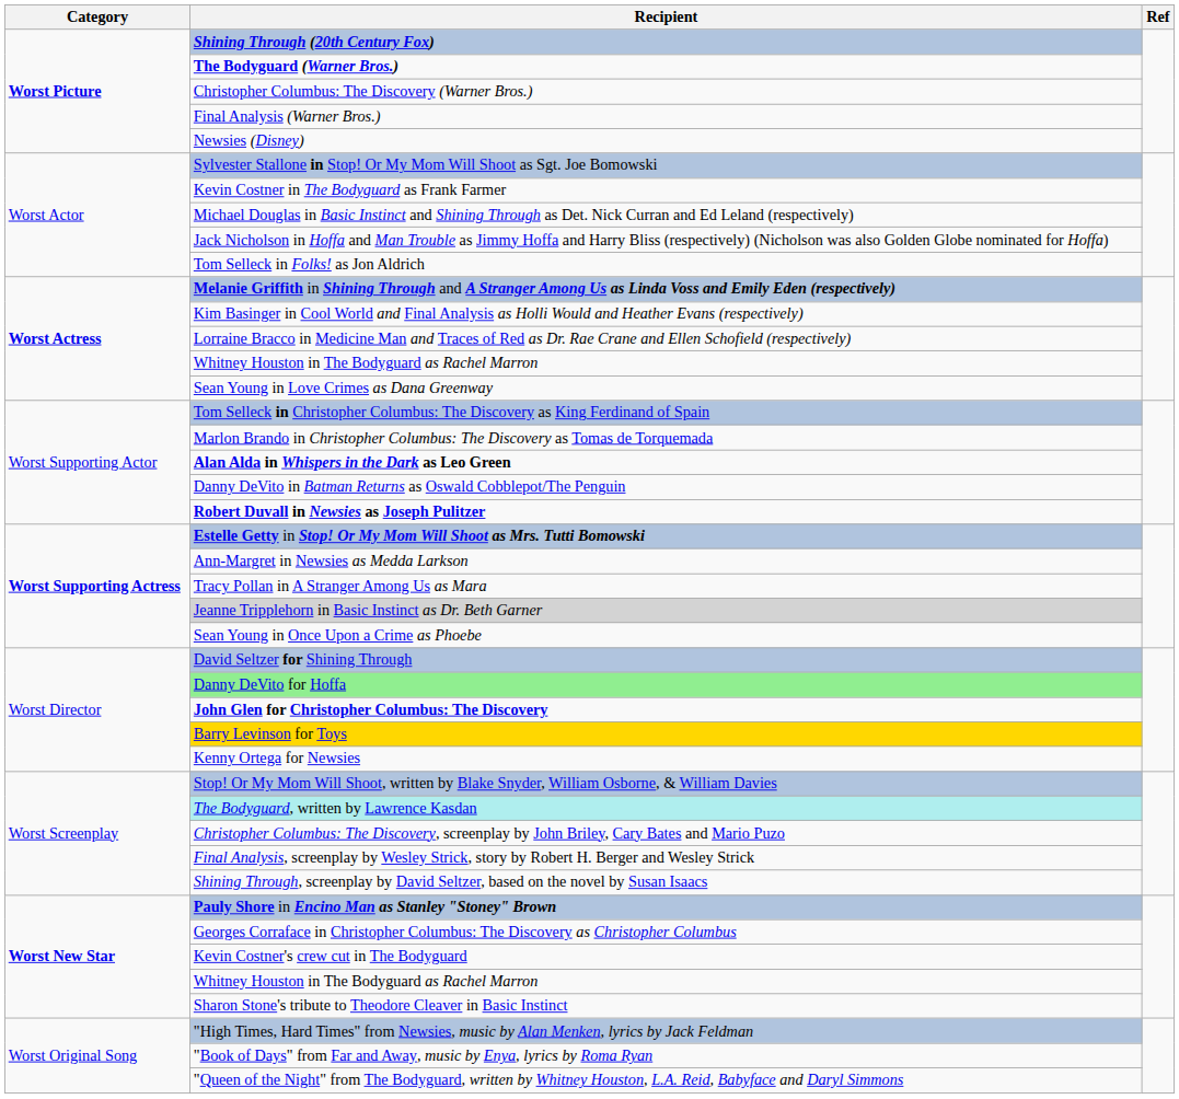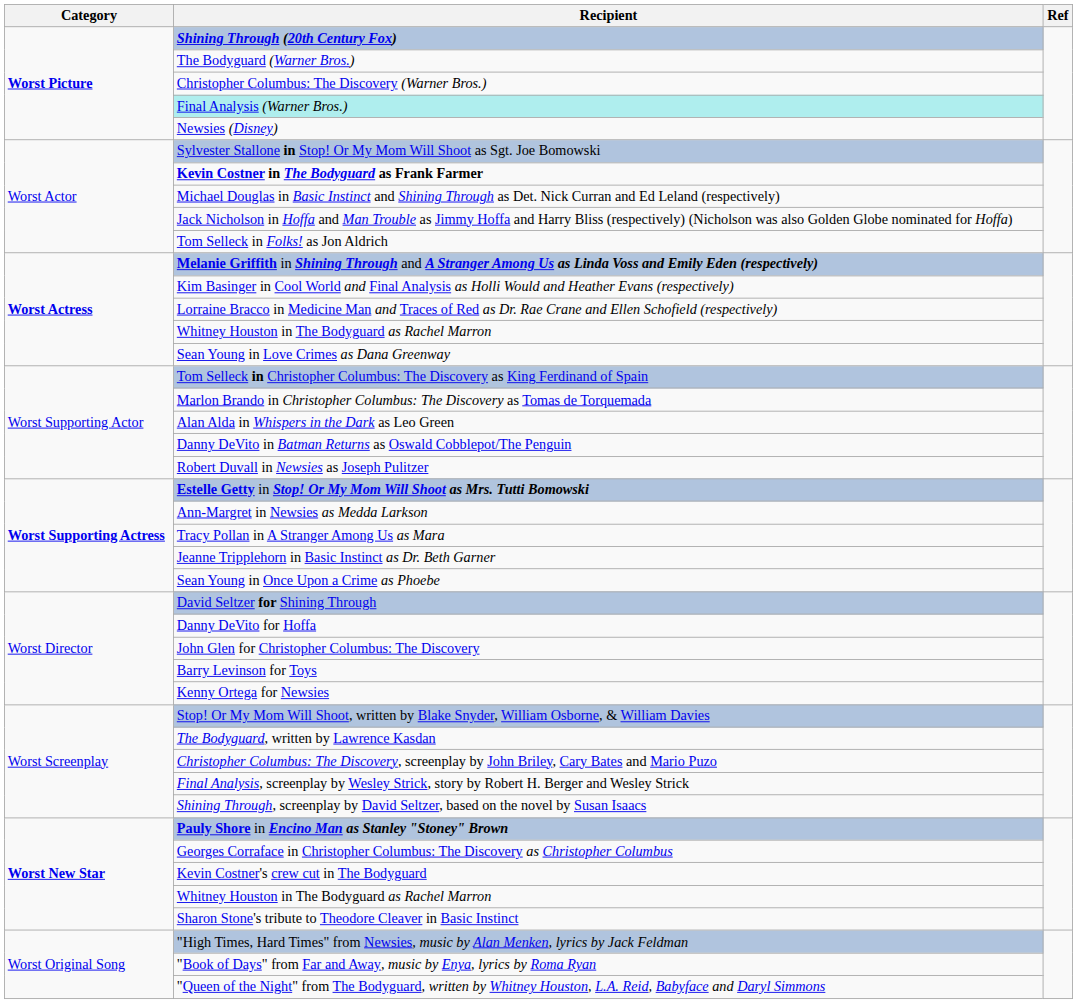The Bodyguard (Warner Bros.) | Recipient: bold -> normal
Final Analysis (Warner Bros.) | Recipient: no background -> paleturquoise background
Kevin Costner in The Bodyguard as Frank Farmer | Recipient: normal -> bold
Alan Alda in Whispers in the Dark as Leo Green | Recipient: bold -> normal
Robert Duvall in Newsies as Joseph Pulitzer | Recipient: bold -> normal
Jeanne Tripplehorn in Basic Instinct as Dr. Beth Garner | Recipient: lightgrey background -> no background
Danny DeVito for Hoffa | Recipient: lightgreen background -> no background
John Glen for Christopher Columbus: The Discovery | Recipient: bold -> normal
Barry Levinson for Toys | Recipient: gold background -> no background
The Bodyguard, written by Lawrence Kasdan | Recipient: paleturquoise background -> no background
